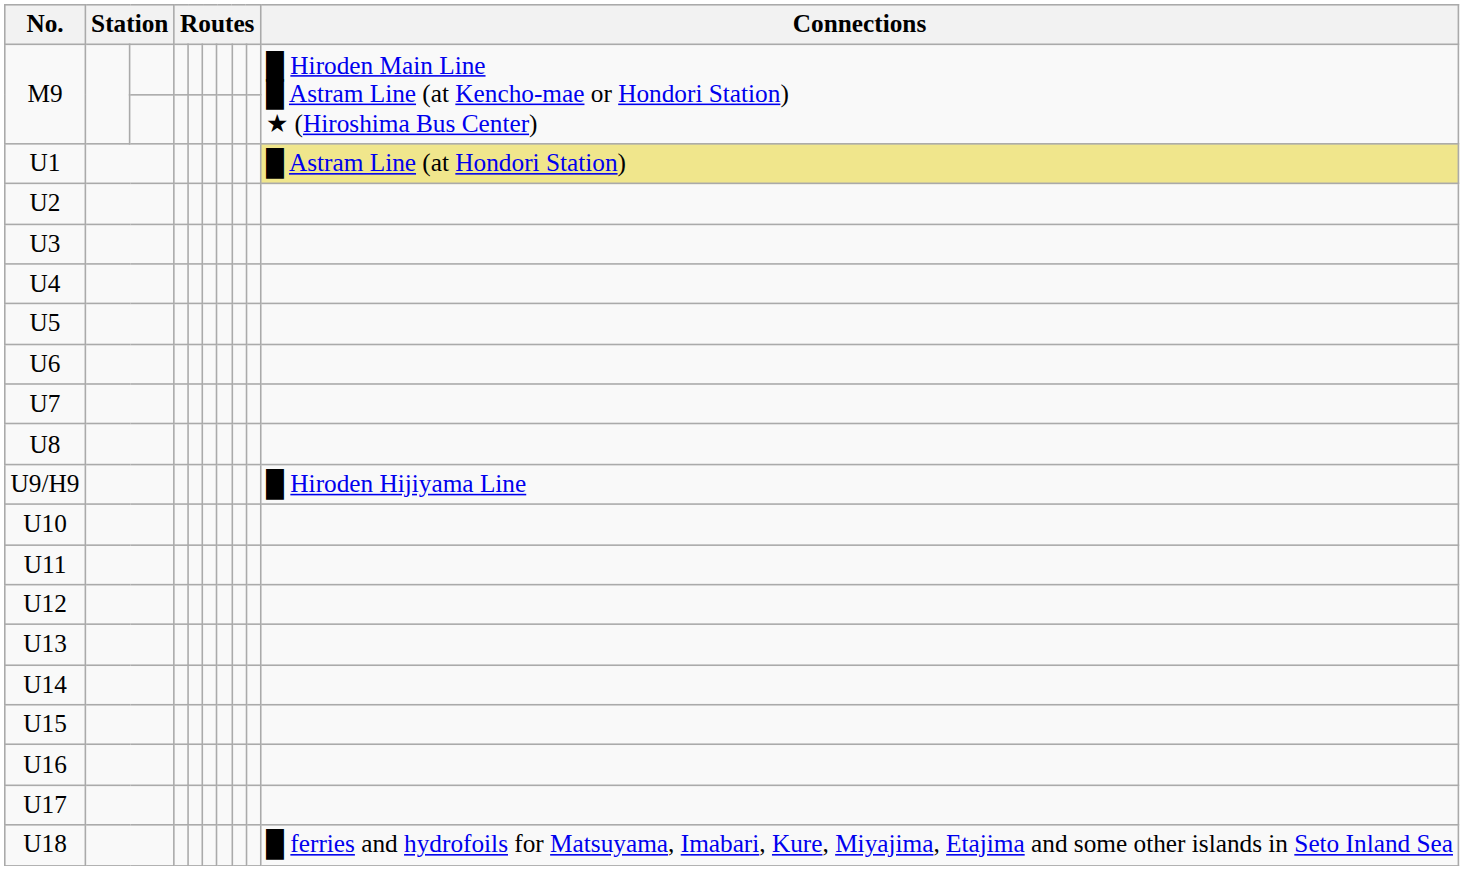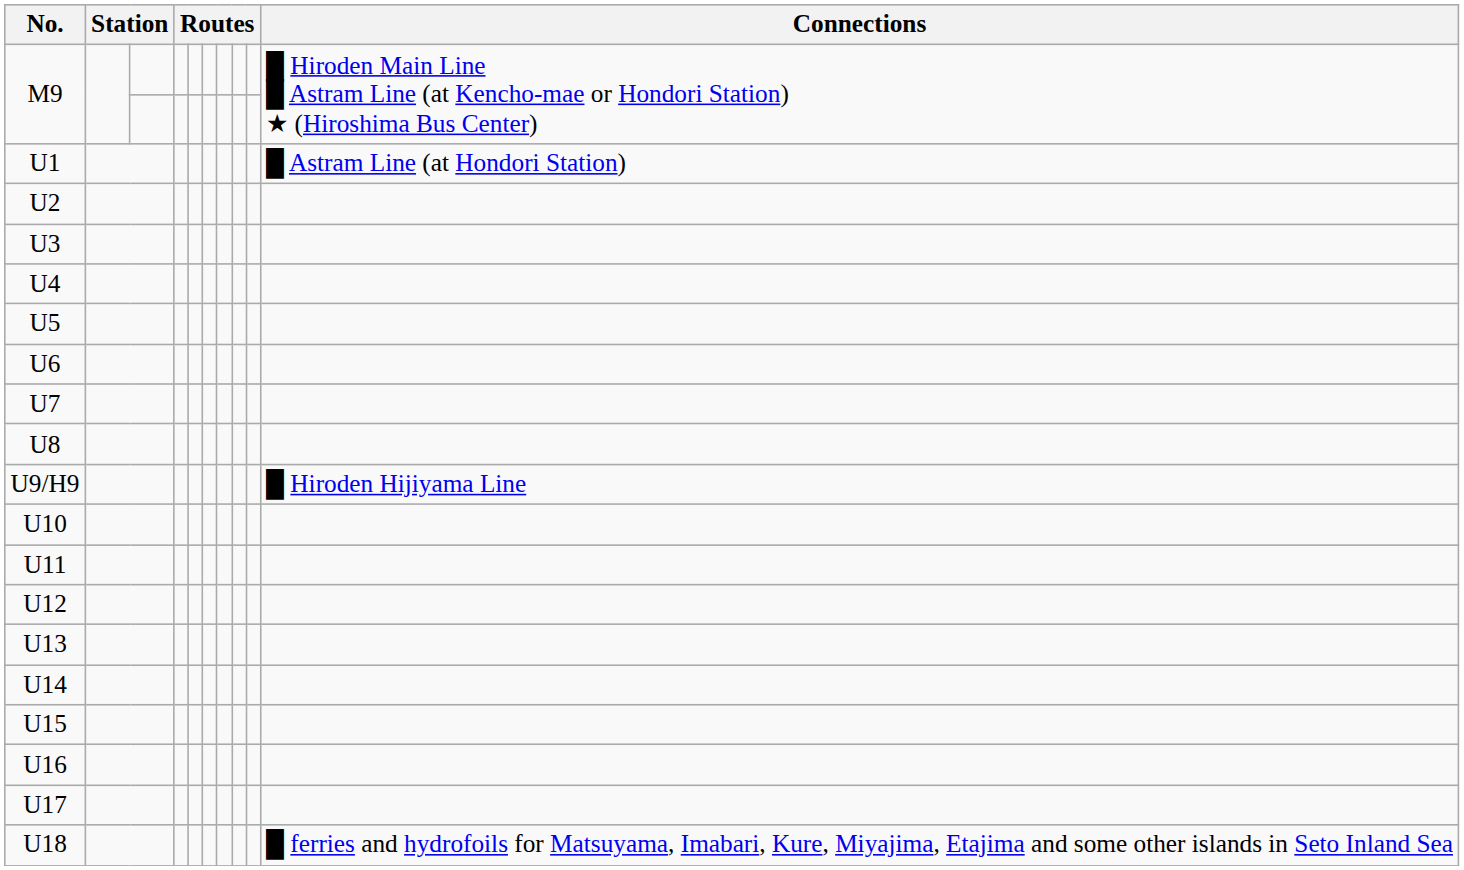U1 | Connections: khaki background -> no background
